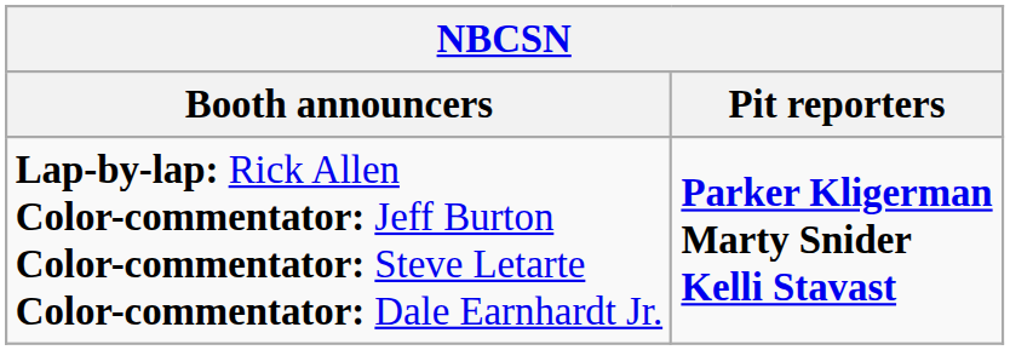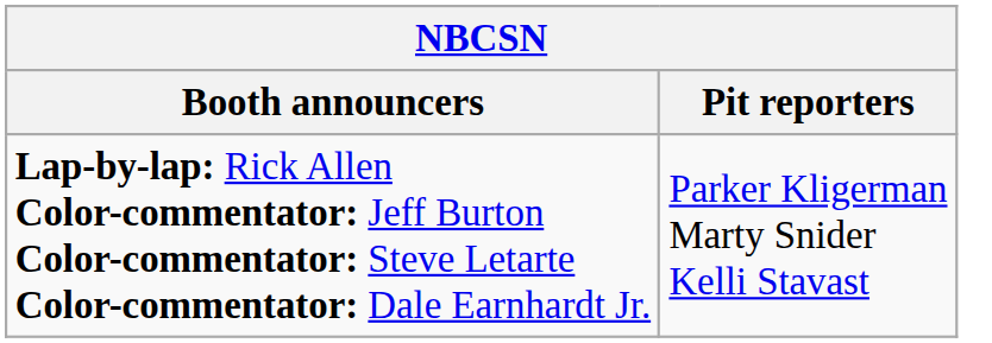row 3 | Pit reporters: bold -> normal
